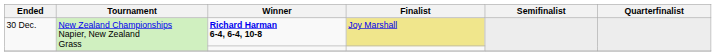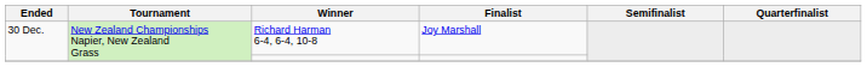Richard Harman 6-4, 6-4, 10-8 | Winner: bold -> normal
Richard Harman 6-4, 6-4, 10-8 | Finalist: khaki background -> no background
